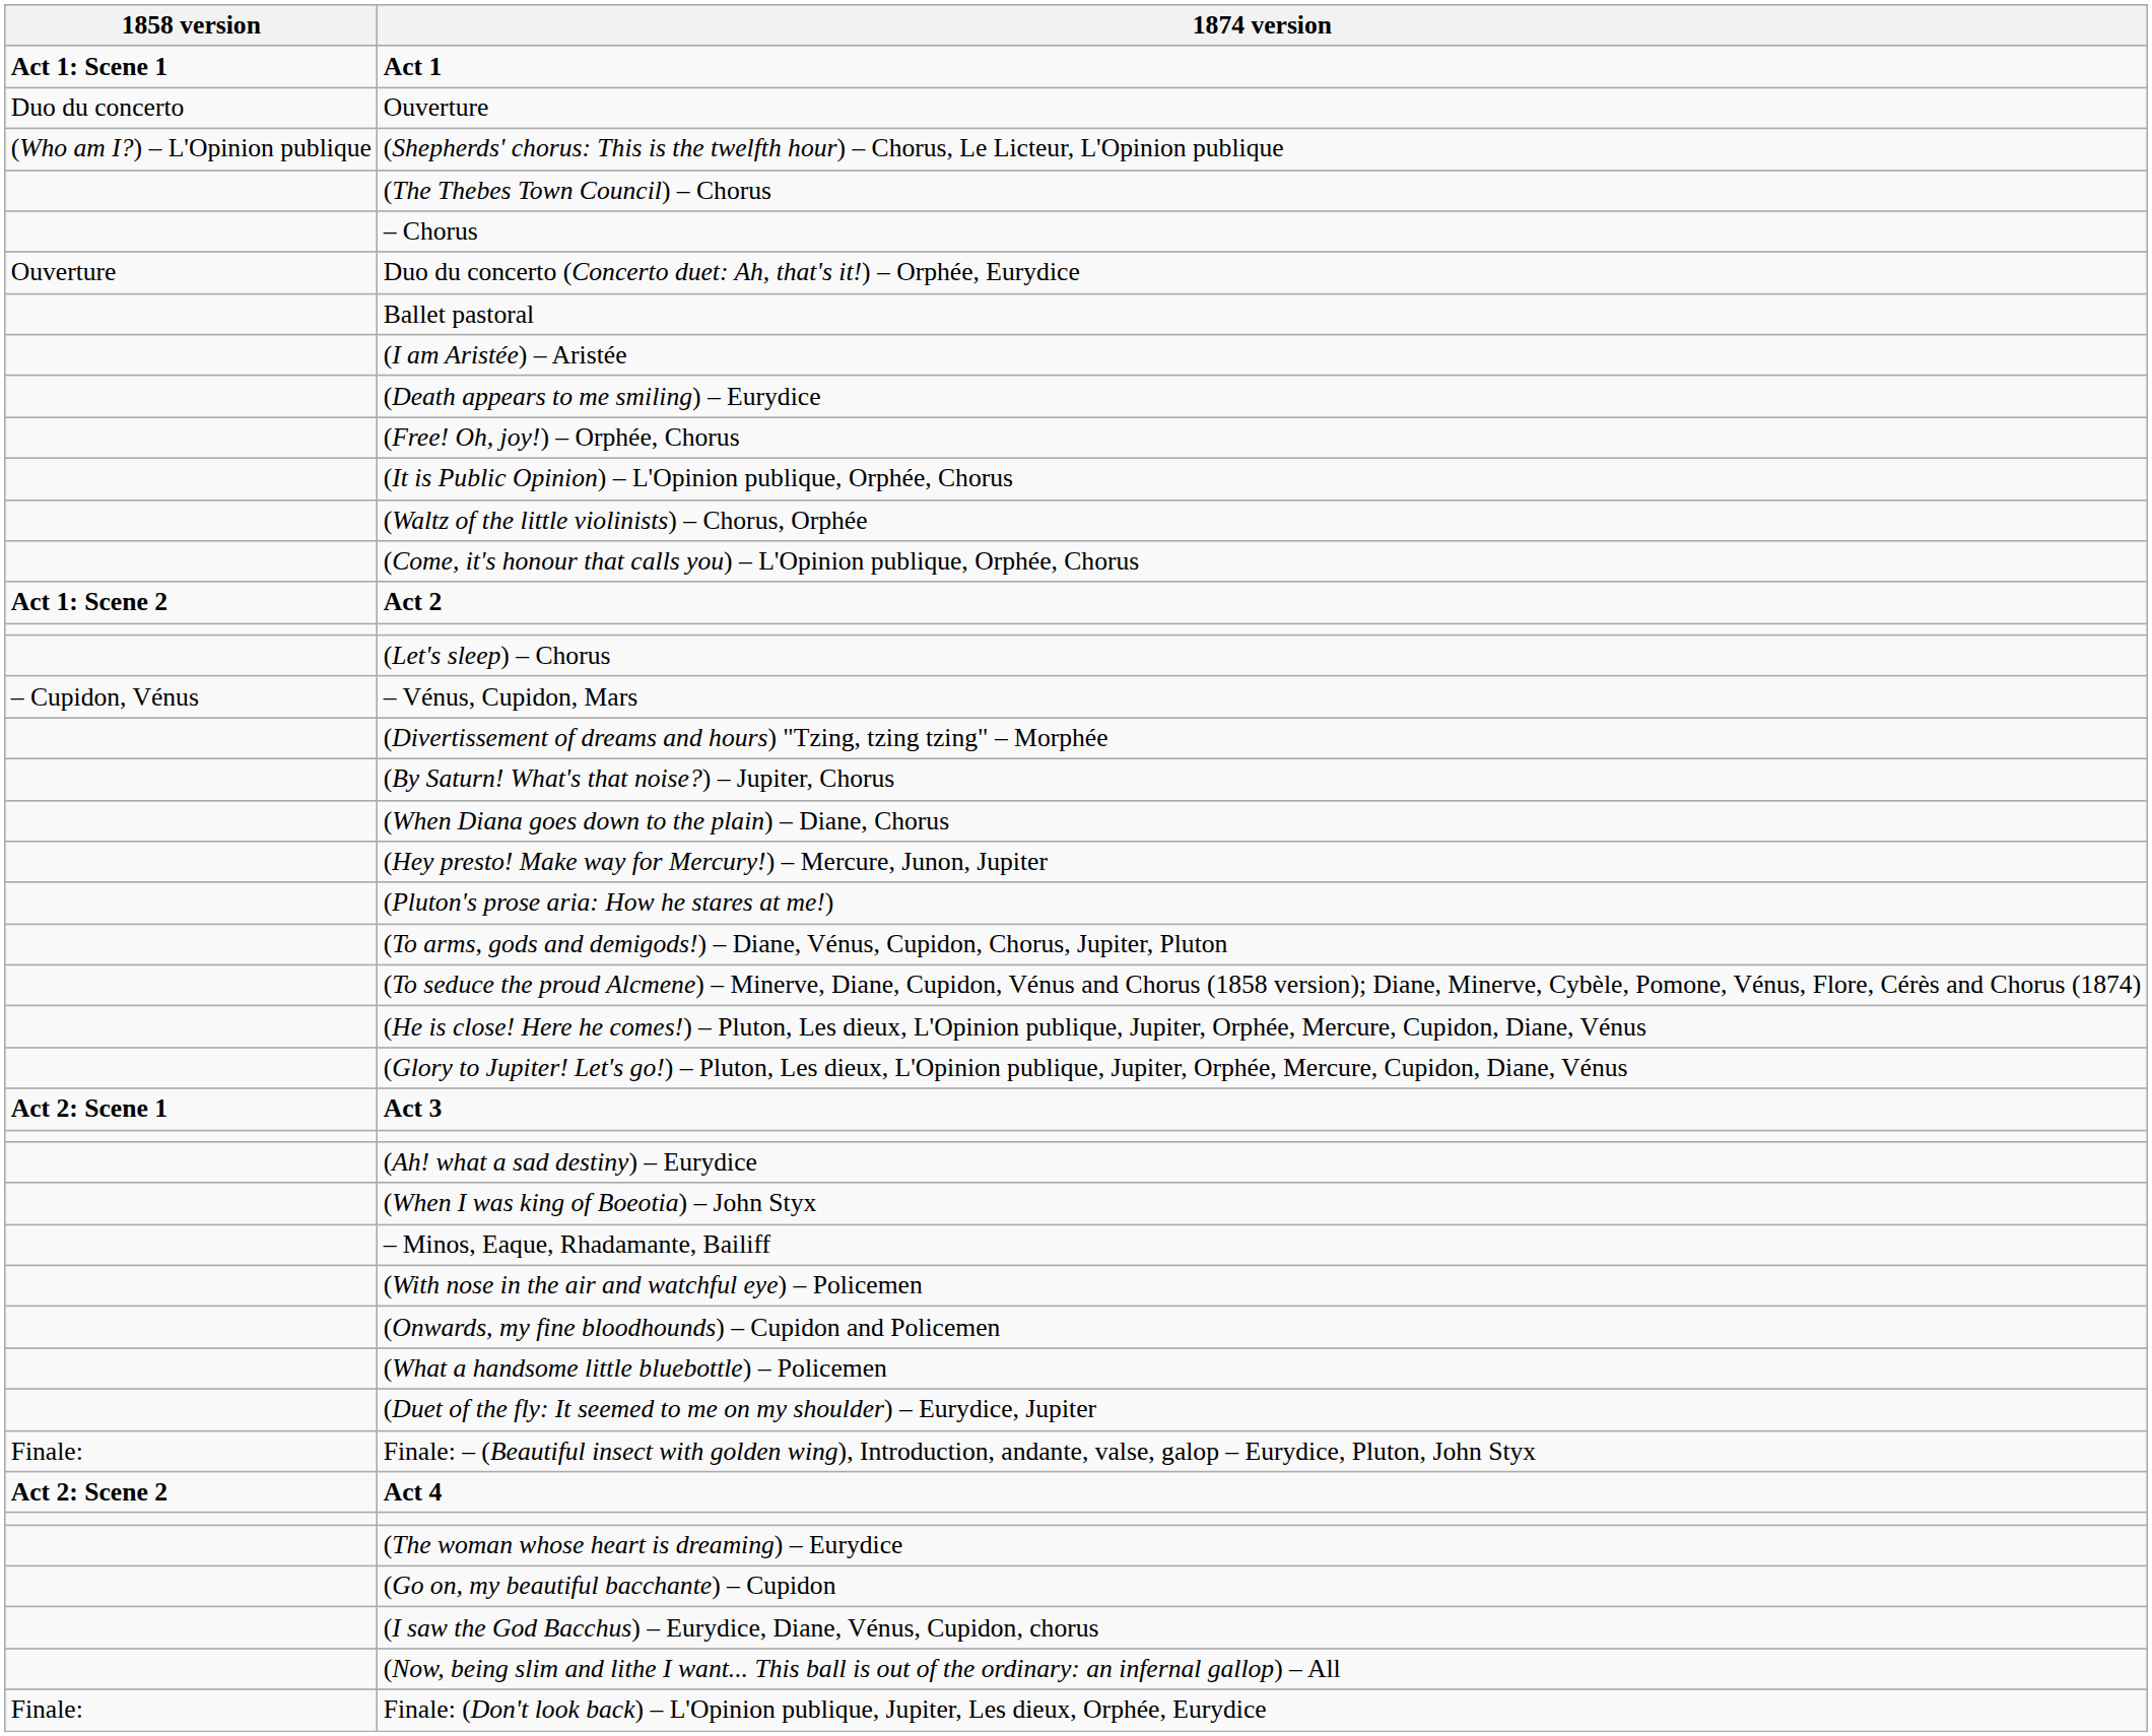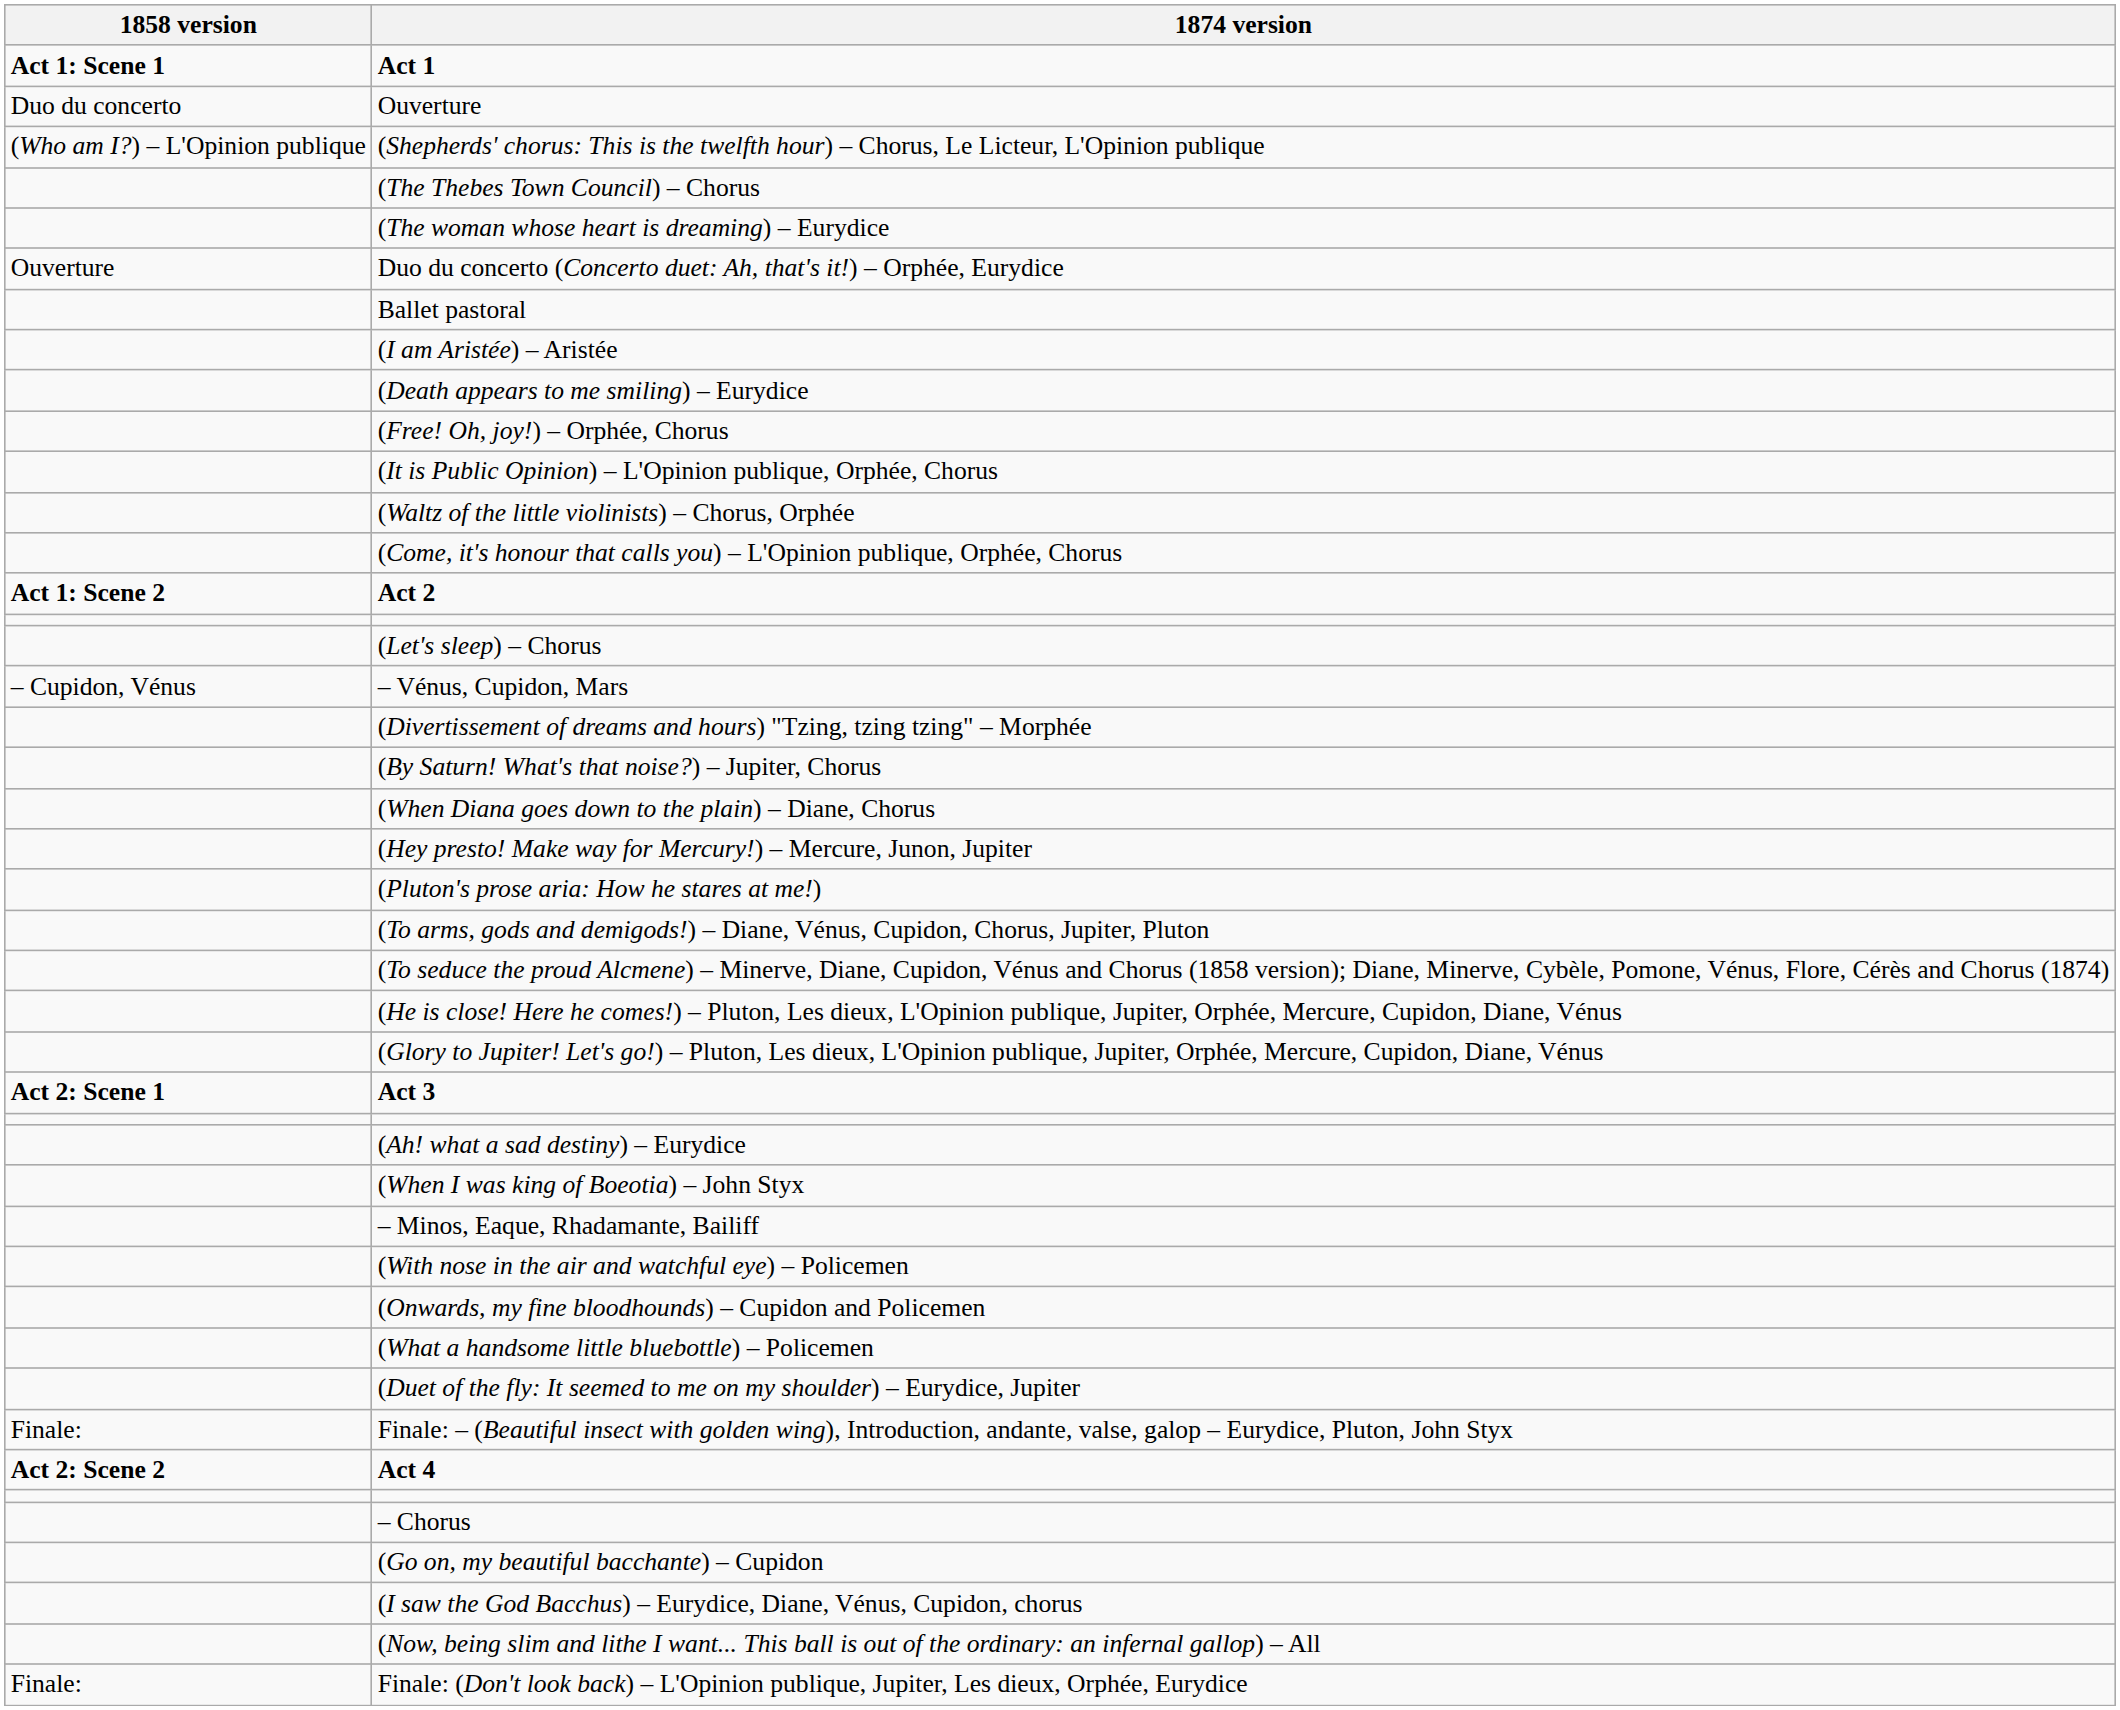row 6 | 1874 version: – Chorus -> (The woman whose heart is dreaming) – Eurydice
row 40 | 1874 version: (The woman whose heart is dreaming) – Eurydice -> – Chorus
